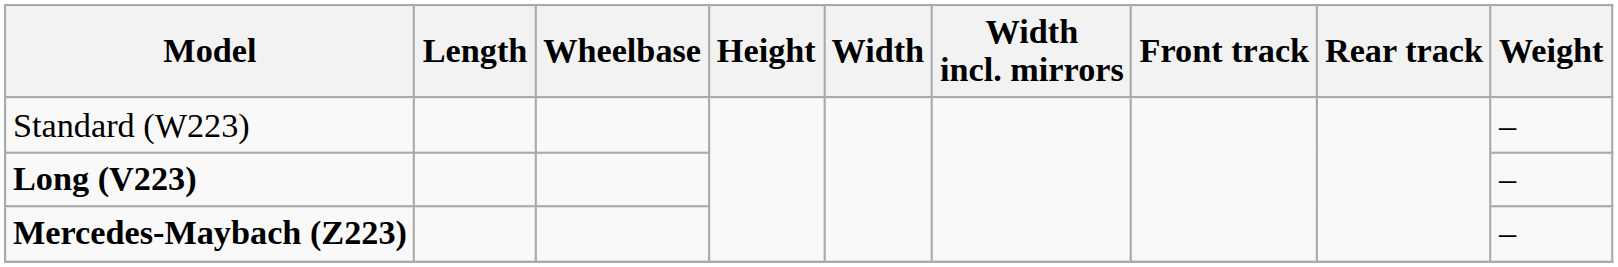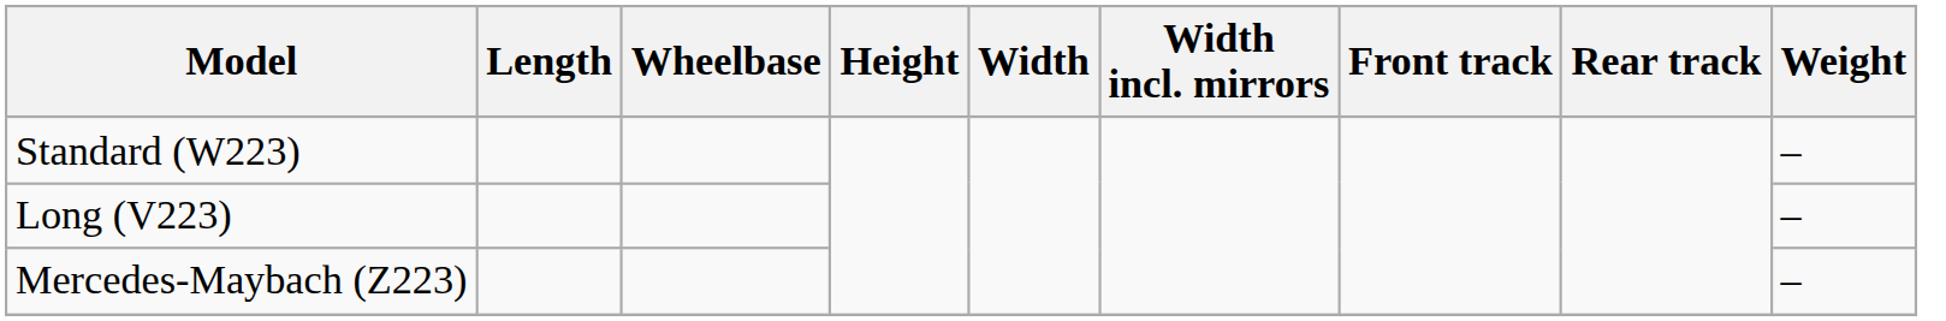Long (V223) | Model: bold -> normal
Mercedes-Maybach (Z223) | Model: bold -> normal
